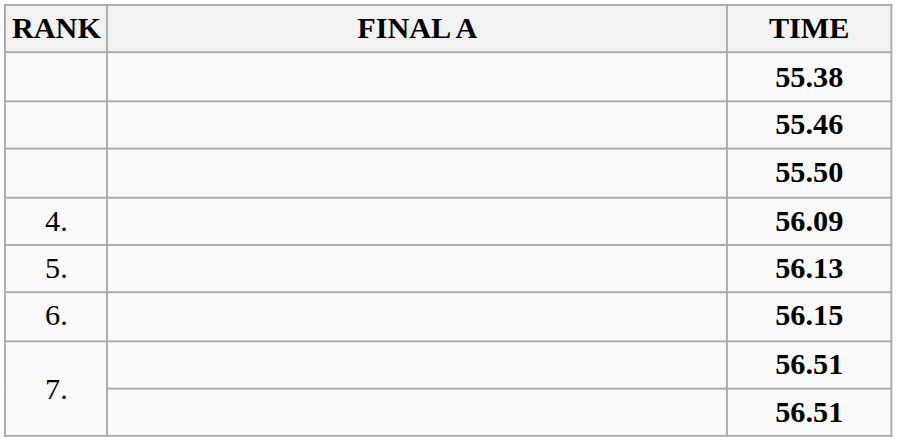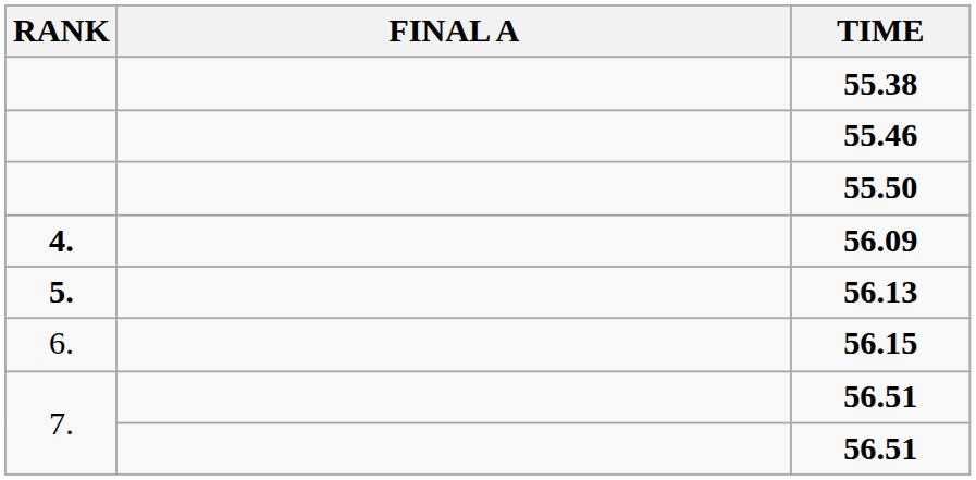56.09 | RANK: normal -> bold
56.13 | RANK: normal -> bold
